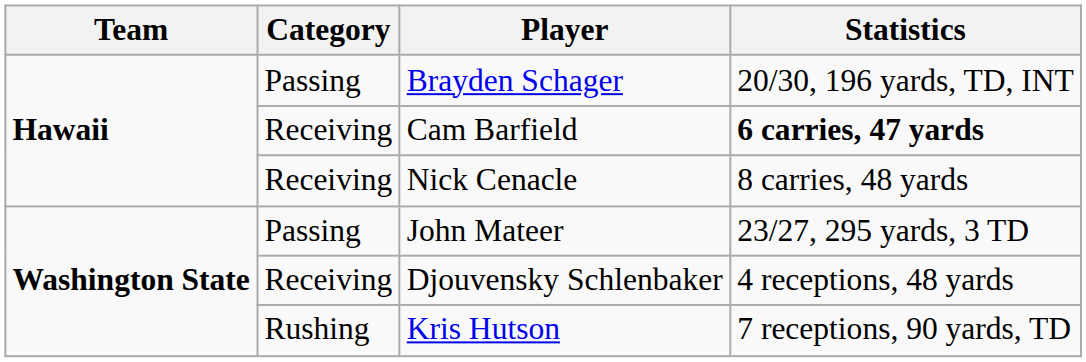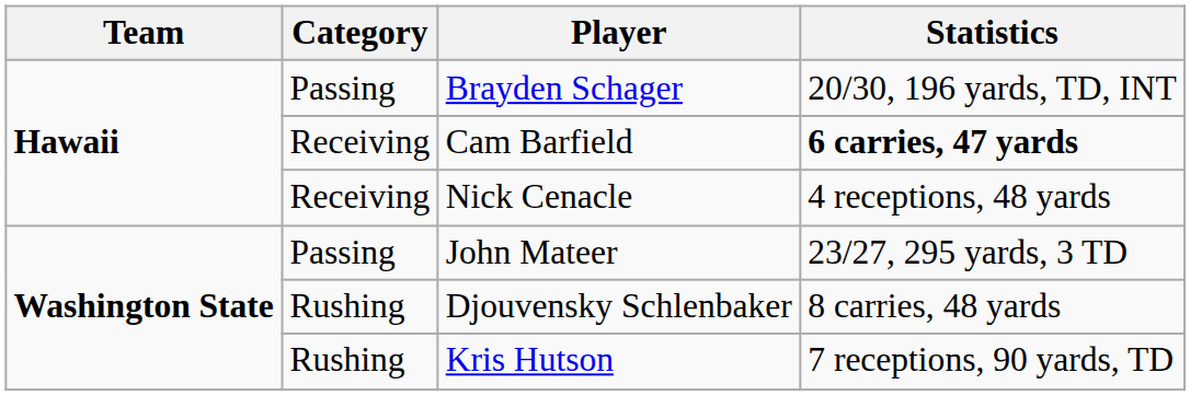Nick Cenacle | Statistics: 8 carries, 48 yards -> 4 receptions, 48 yards
Djouvensky Schlenbaker | Category: Receiving -> Rushing
Djouvensky Schlenbaker | Statistics: 4 receptions, 48 yards -> 8 carries, 48 yards
